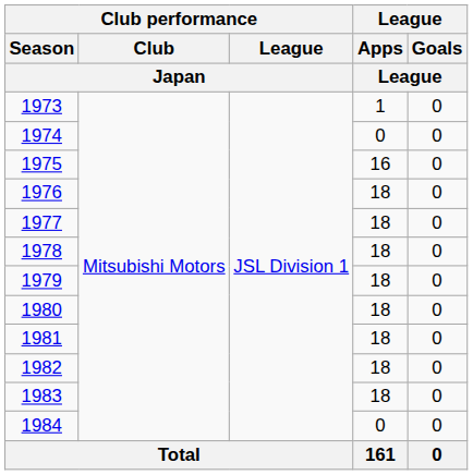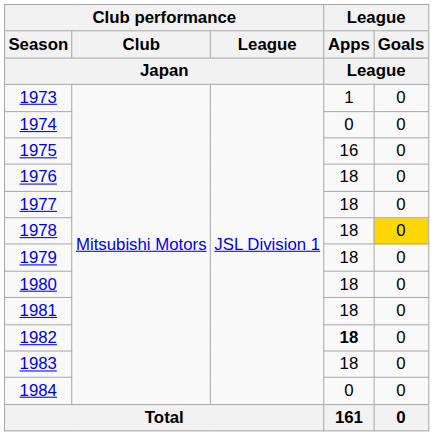1978 | League / Goals / League: no background -> gold background
1982 | League / Apps / League: normal -> bold
